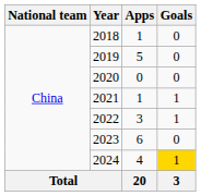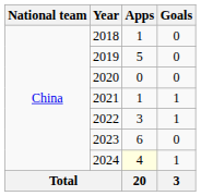2024 | Apps: no background -> lightyellow background
2024 | Goals: gold background -> no background
